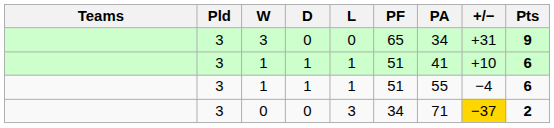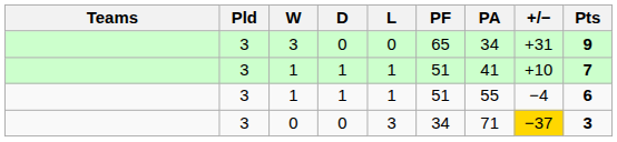row 3 | Pts: 6 -> 7
row 5 | Pts: 2 -> 3
